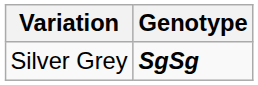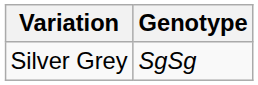Silver Grey | Genotype: bold -> normal
